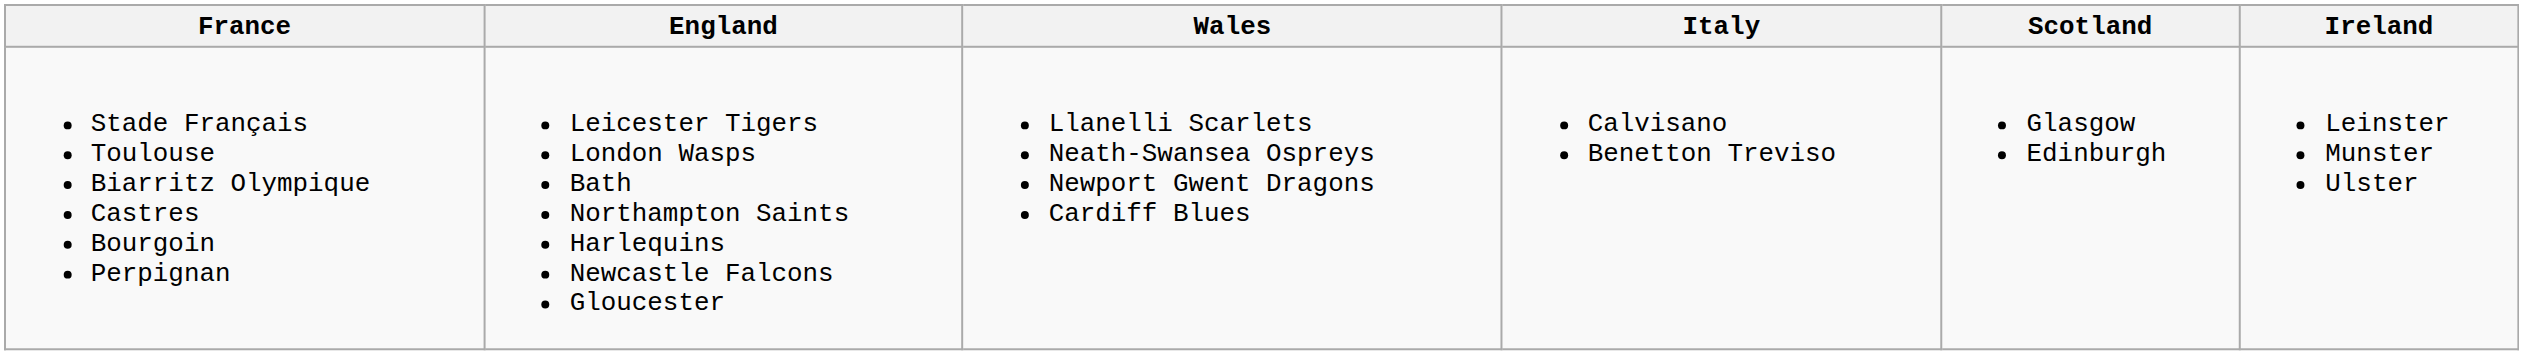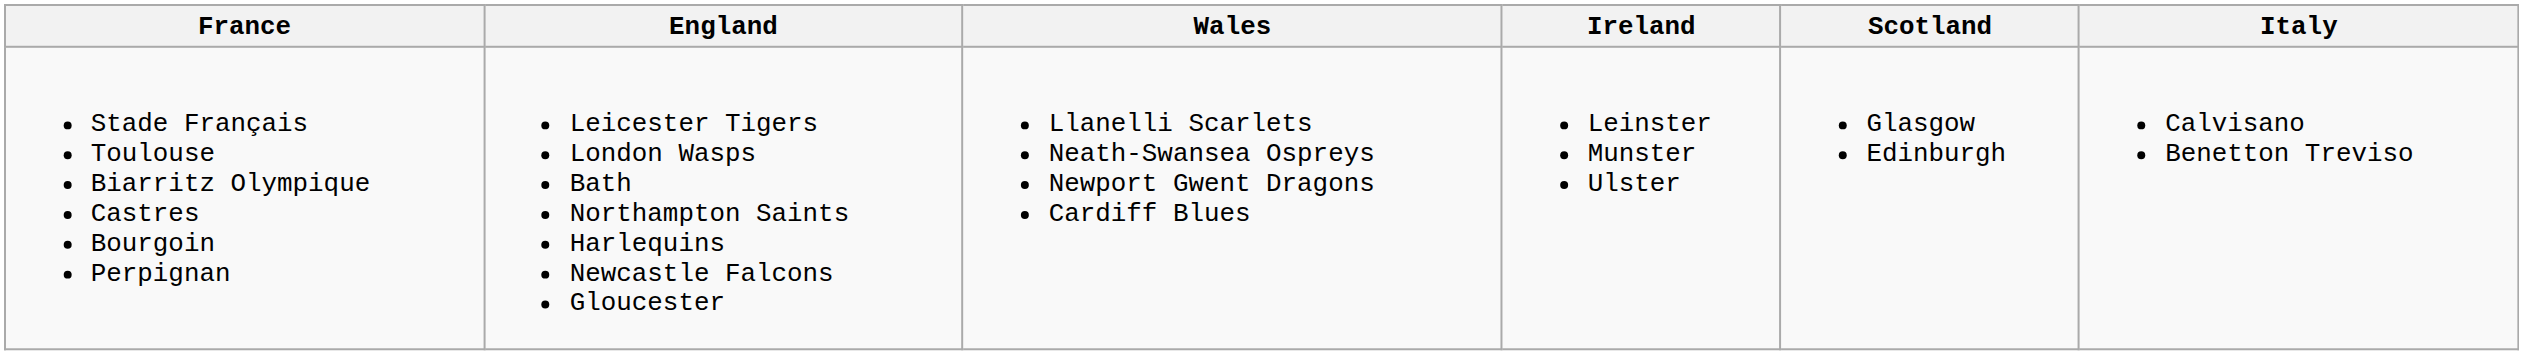columns swapped: Ireland <-> Italy
